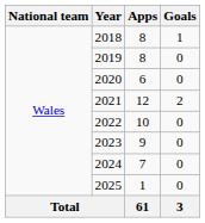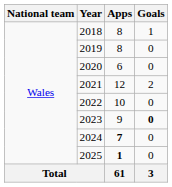2023 | Goals: normal -> bold
2024 | Apps: normal -> bold
2025 | Apps: normal -> bold
